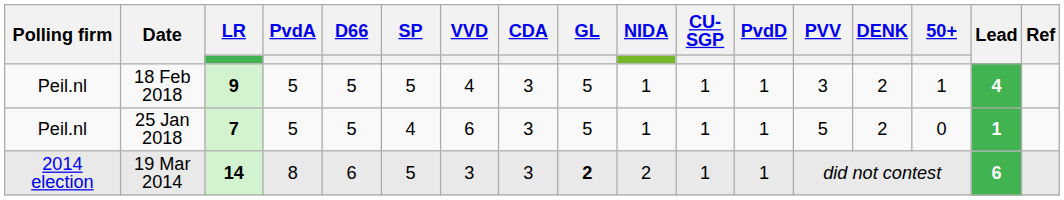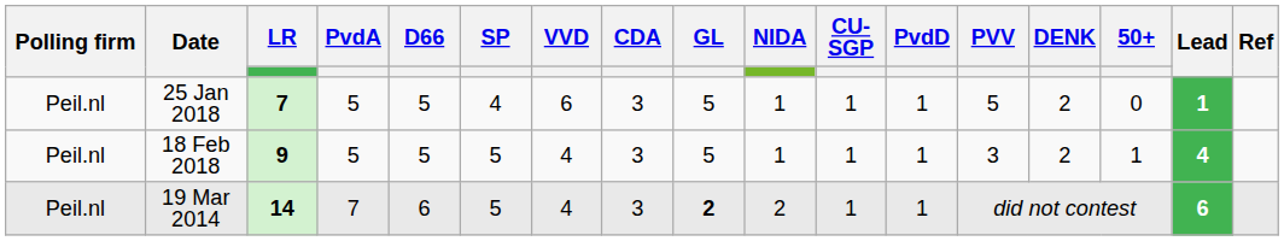rows swapped: 18 Feb 2018 <-> 25 Jan 2018
19 Mar 2014 | Polling firm: 2014 election -> Peil.nl
19 Mar 2014 | PvdA: 8 -> 7
19 Mar 2014 | VVD: 3 -> 4
